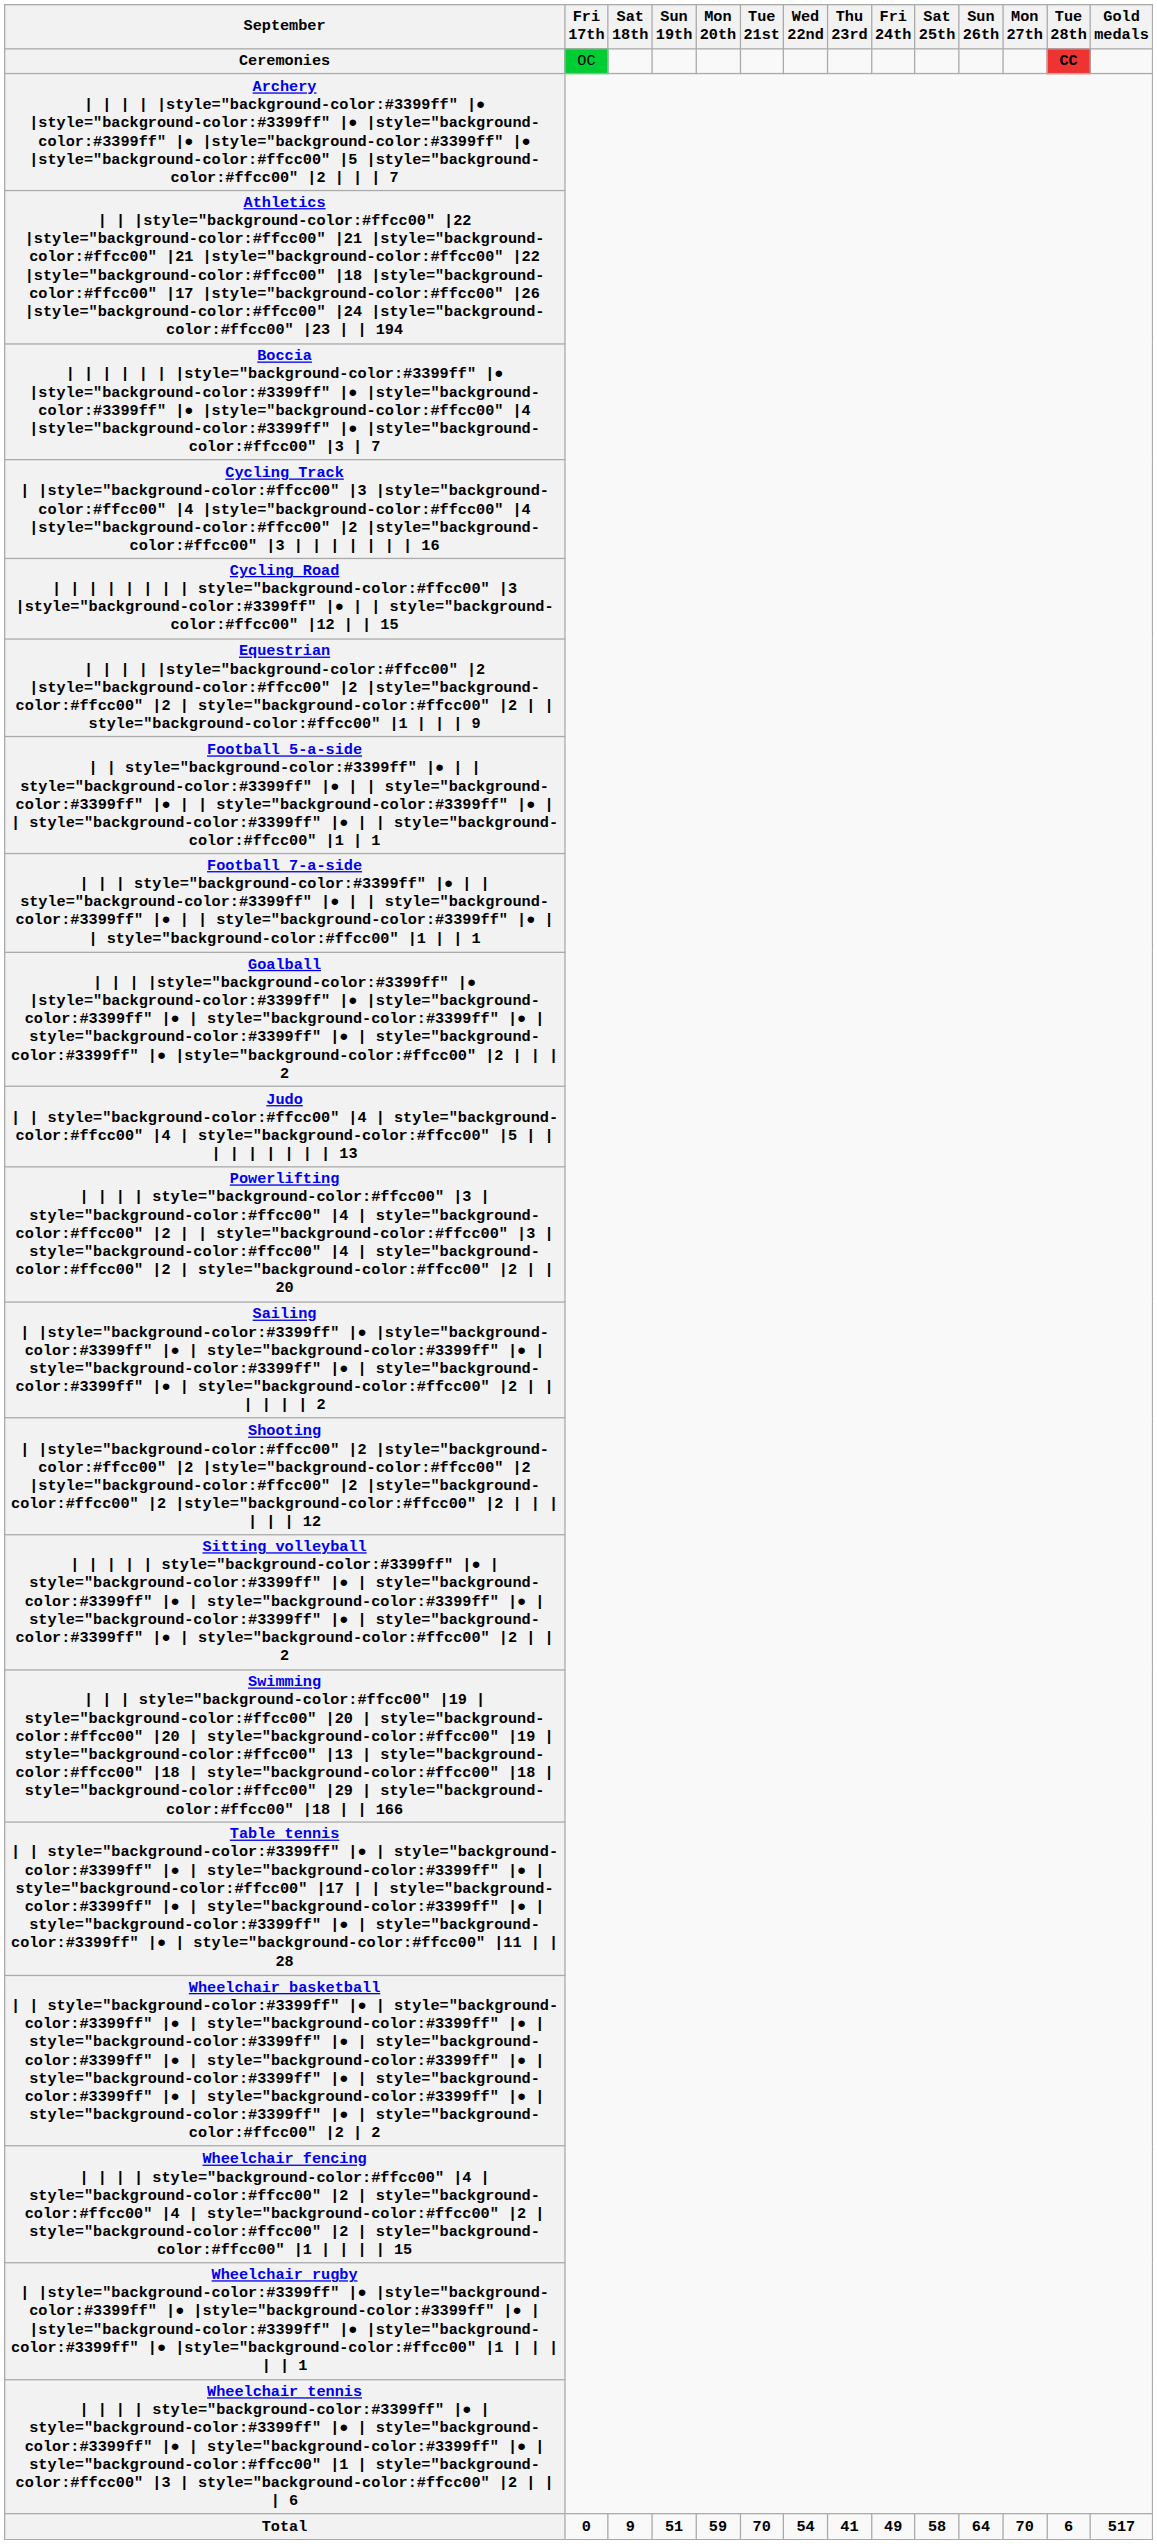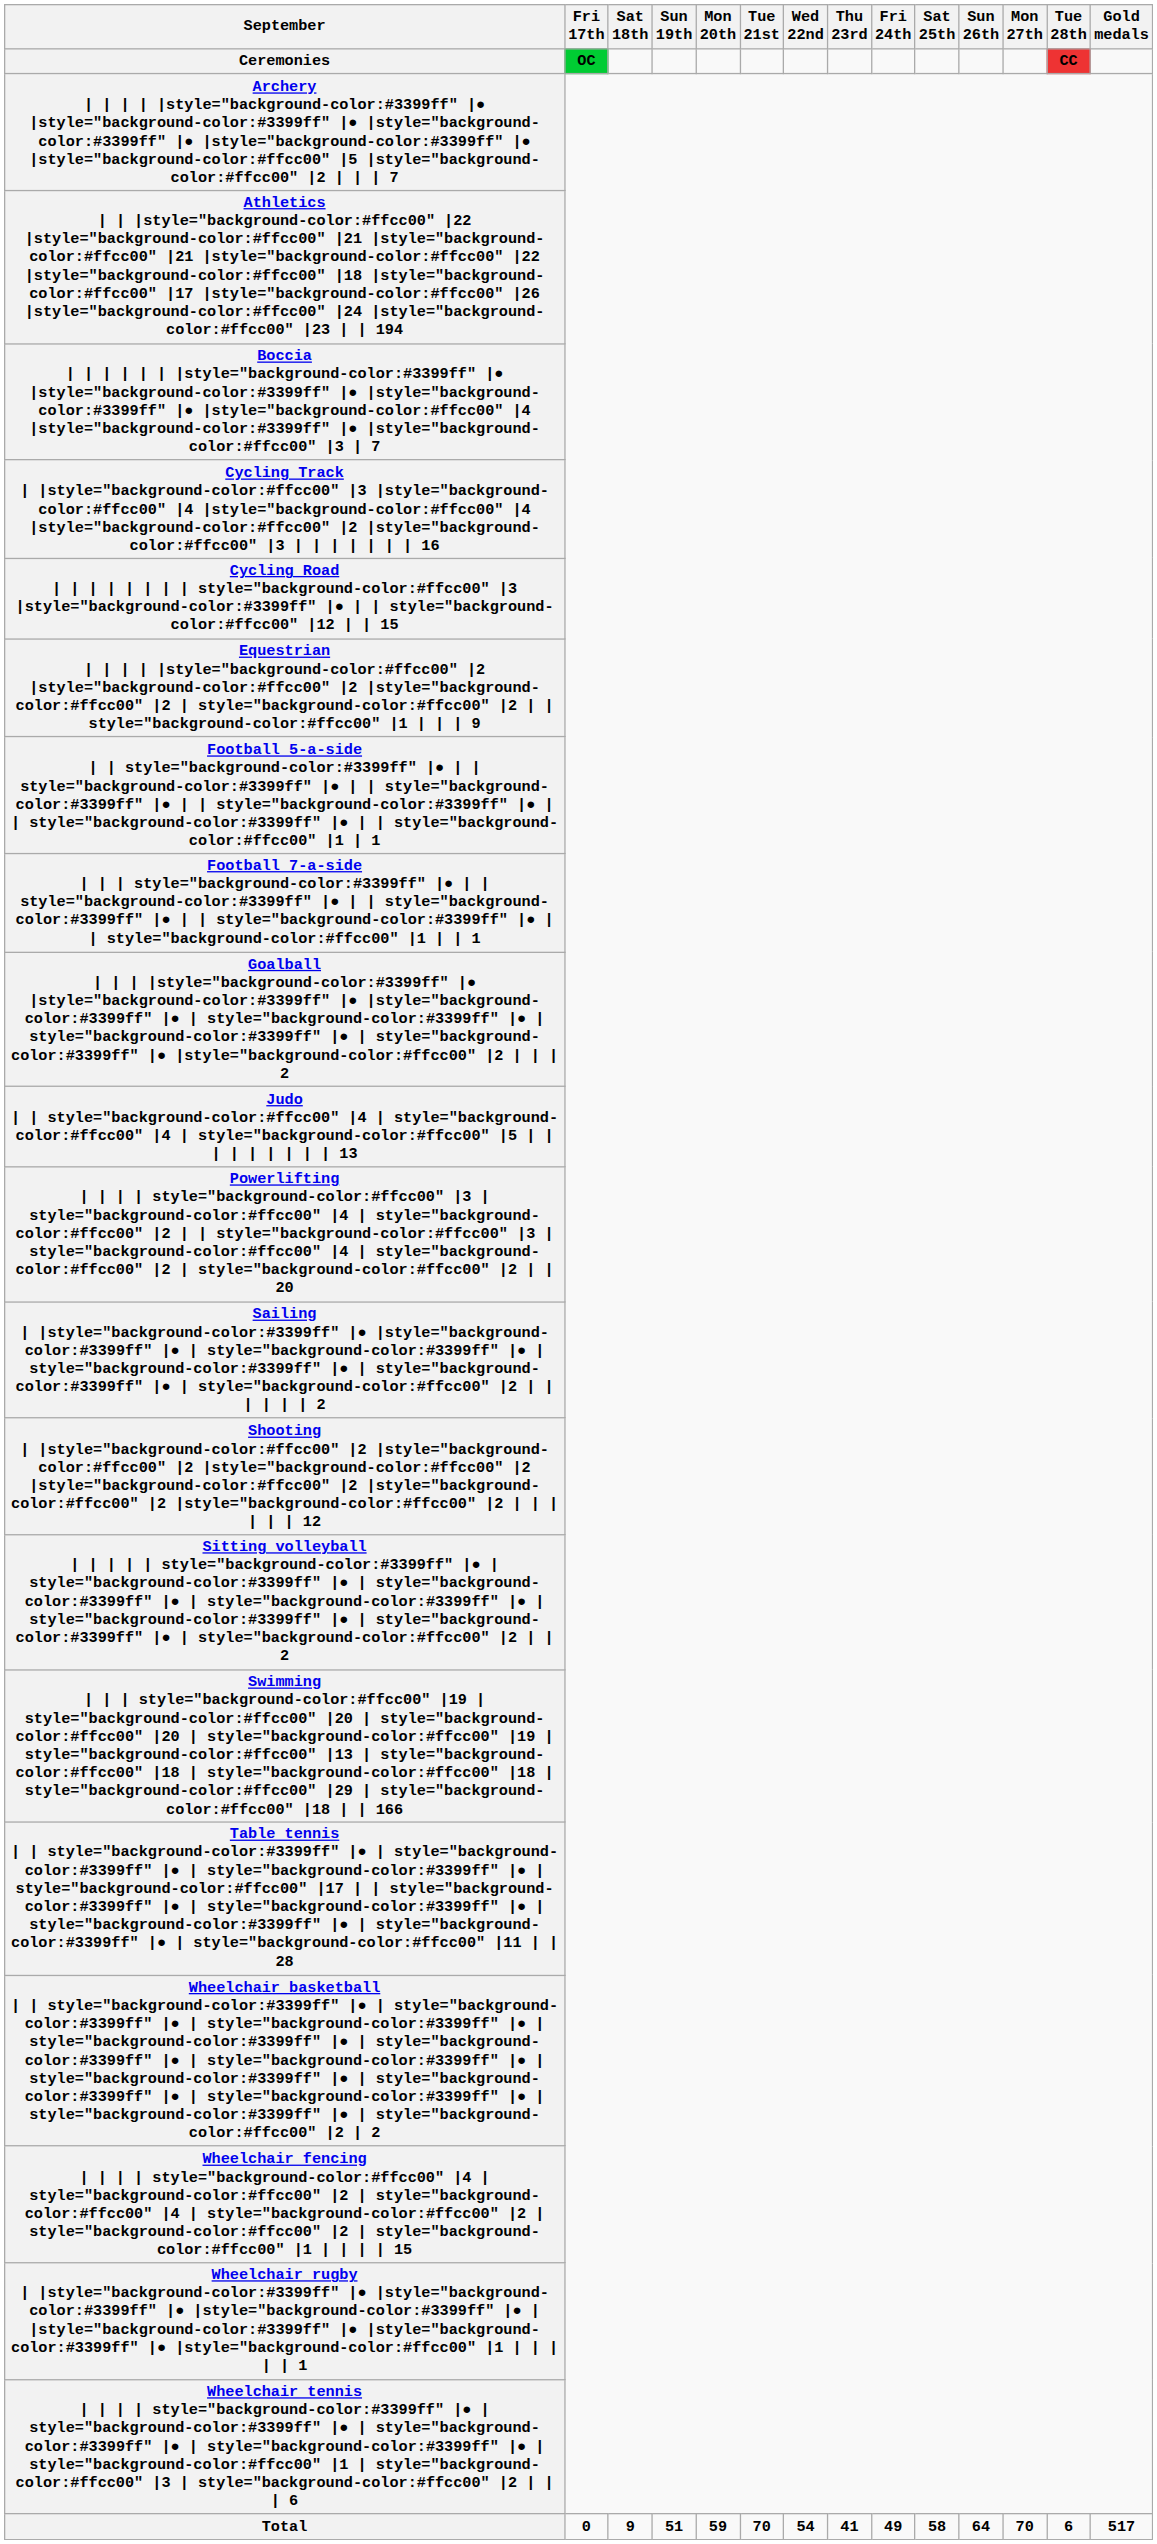Ceremonies | Fri 17th: normal -> bold
